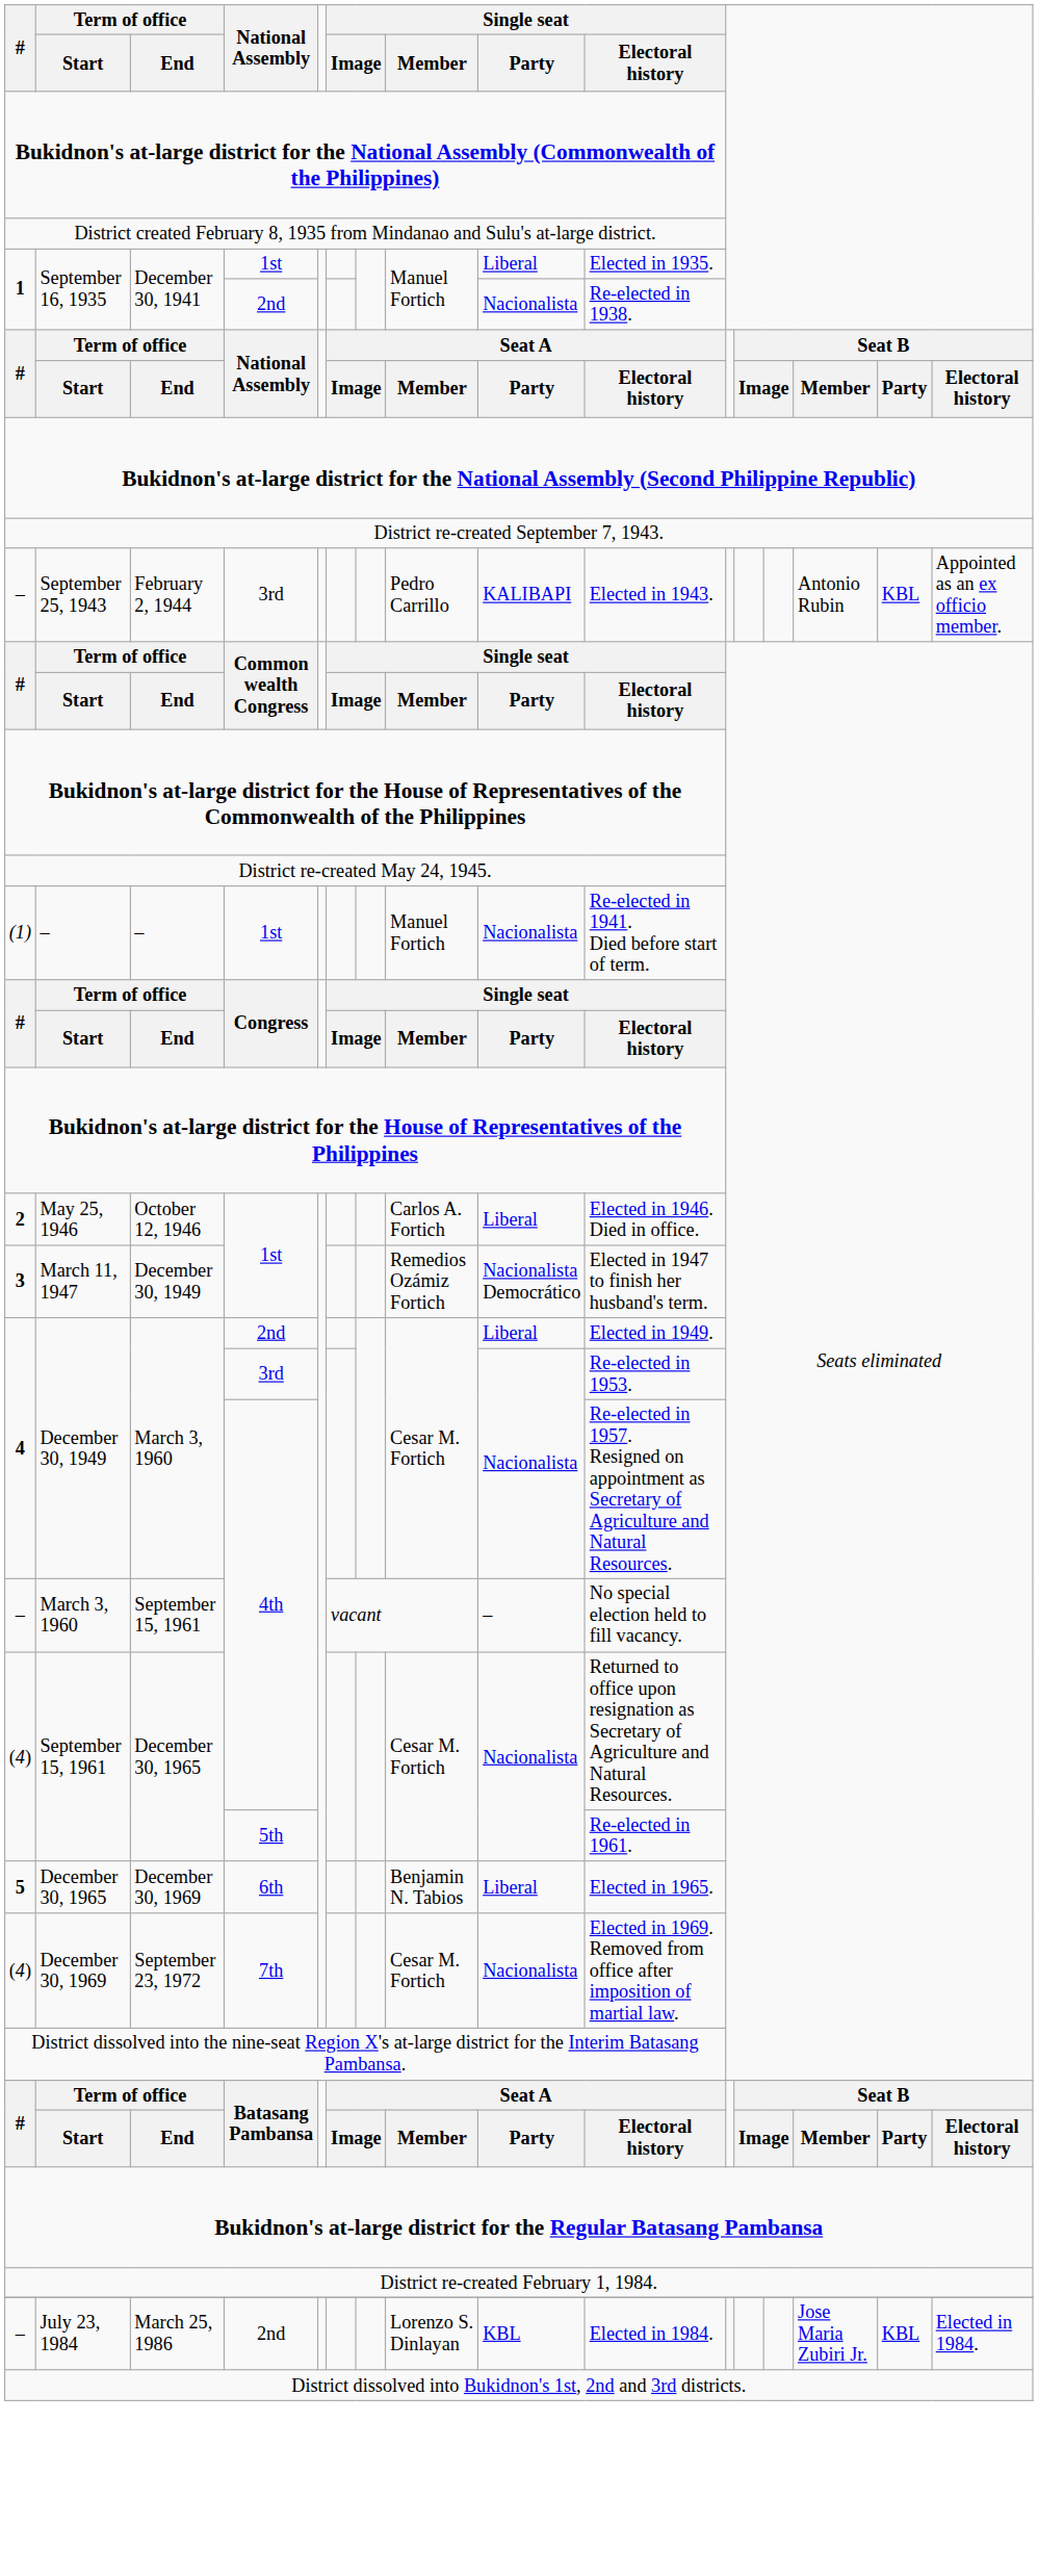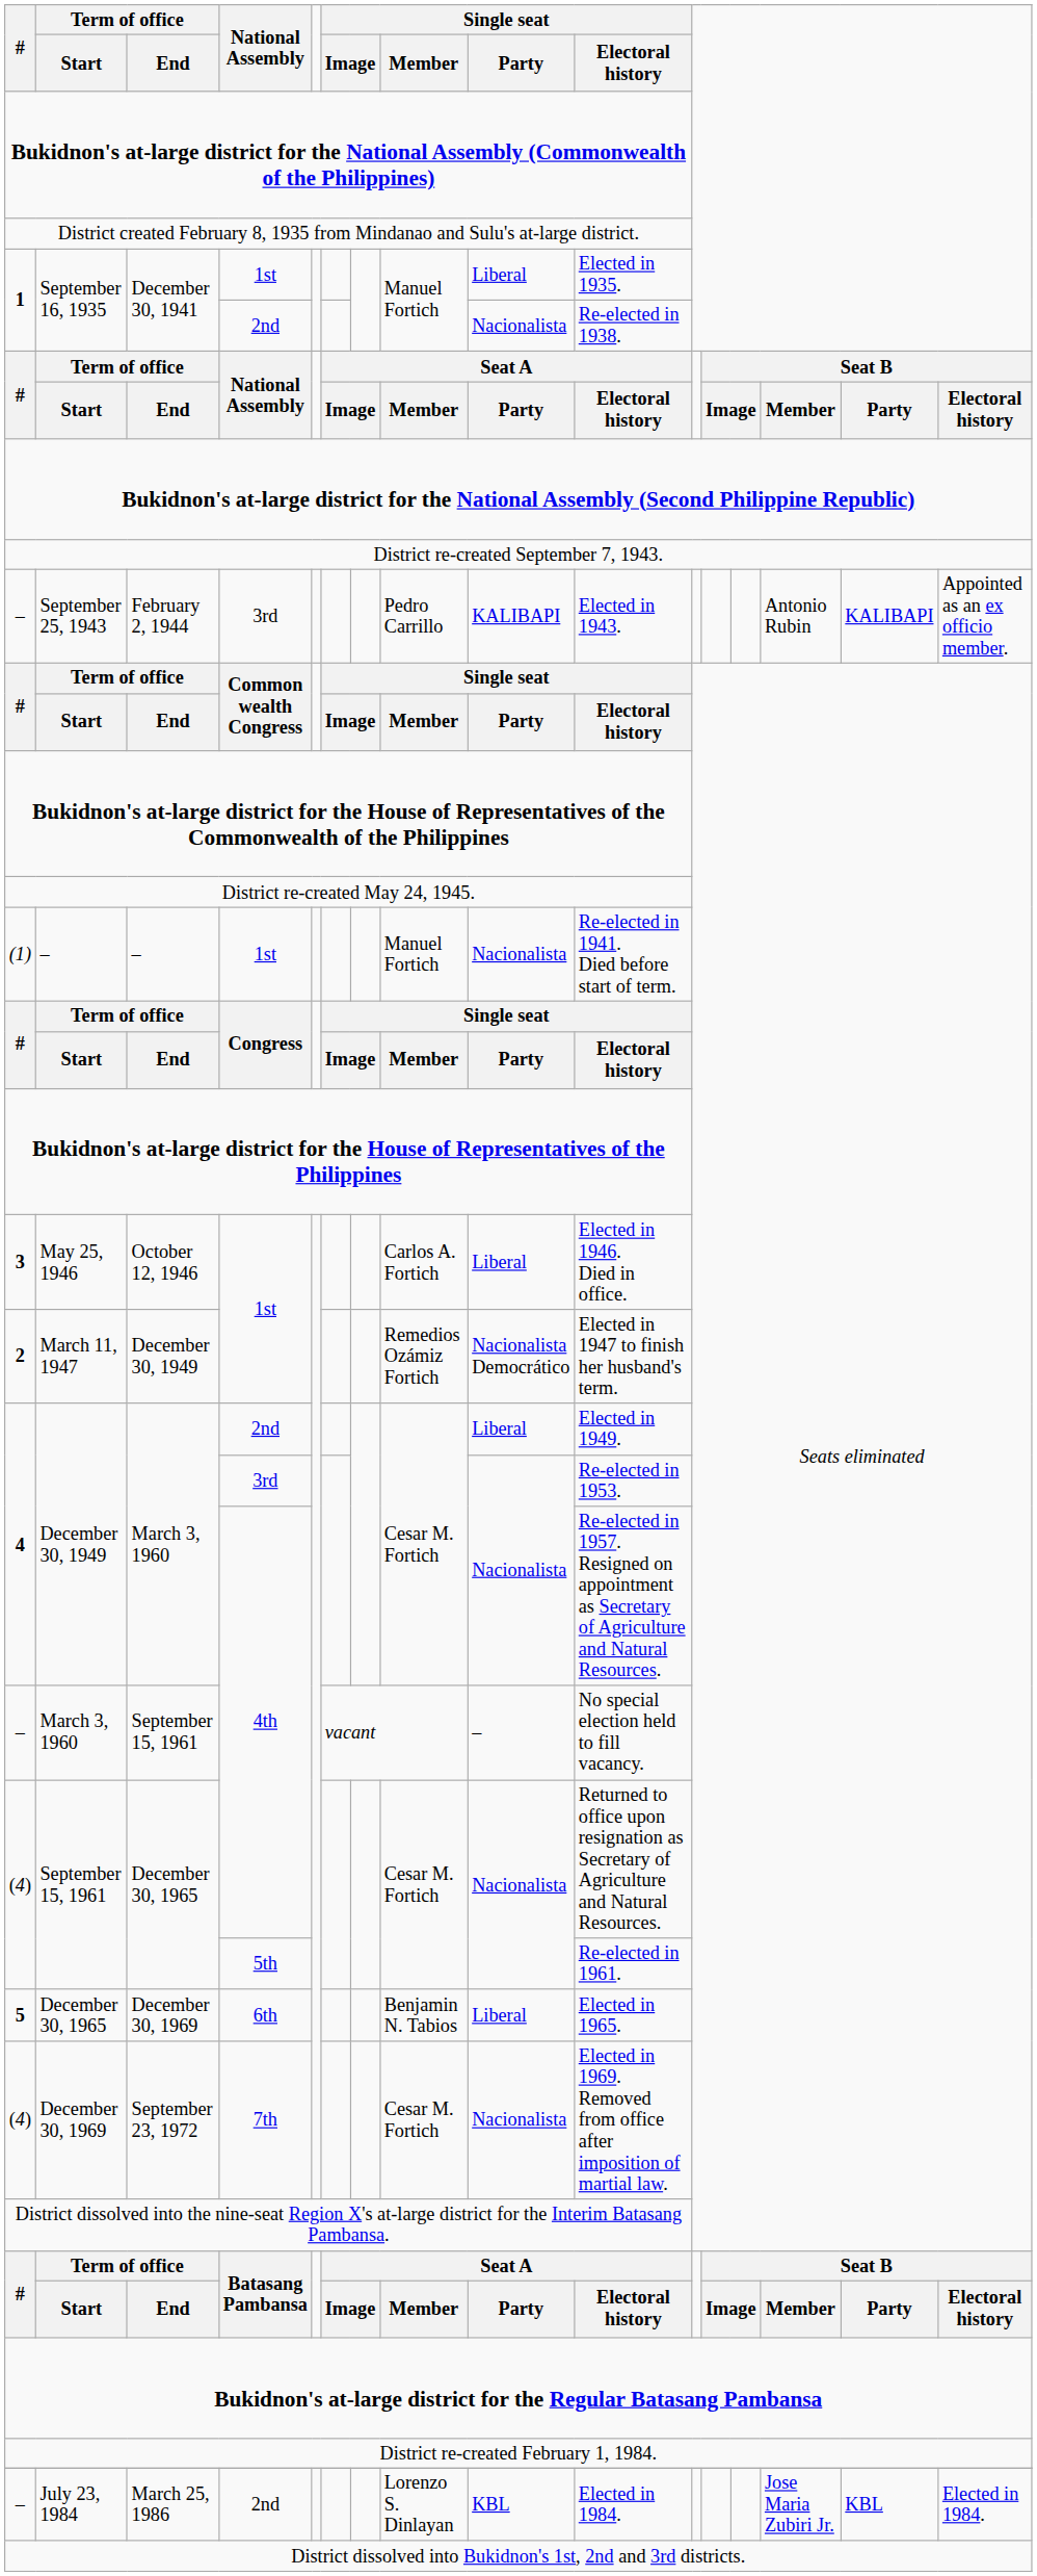September 25, 1943 | column 15: KBL -> KALIBAPI
May 25, 1946 | #: 2 -> 3
March 11, 1947 | #: 3 -> 2
